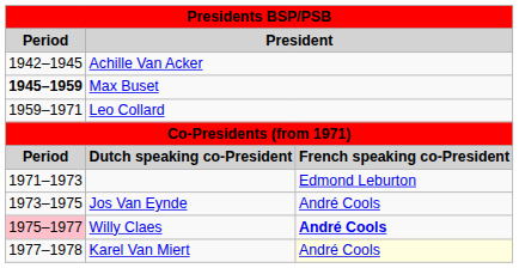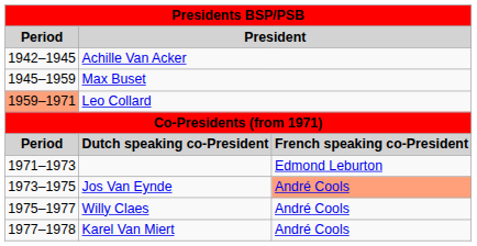Max Buset | Presidents BSP/PSB / Period: bold -> normal
Leo Collard | Presidents BSP/PSB / Period: no background -> lightsalmon background
Jos Van Eynde | column 3: no background -> lightsalmon background
Willy Claes | Presidents BSP/PSB / Period: pink background -> no background
Willy Claes | column 3: bold -> normal
Karel Van Miert | column 3: lightyellow background -> no background
